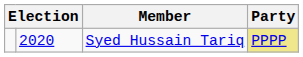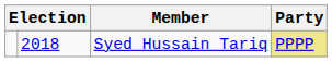Syed Hussain Tariq | column 2: 2020 -> 2018
